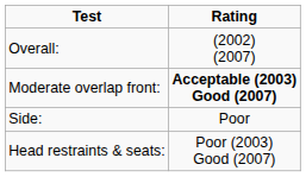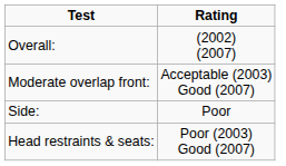Moderate overlap front: | Rating: bold -> normal
